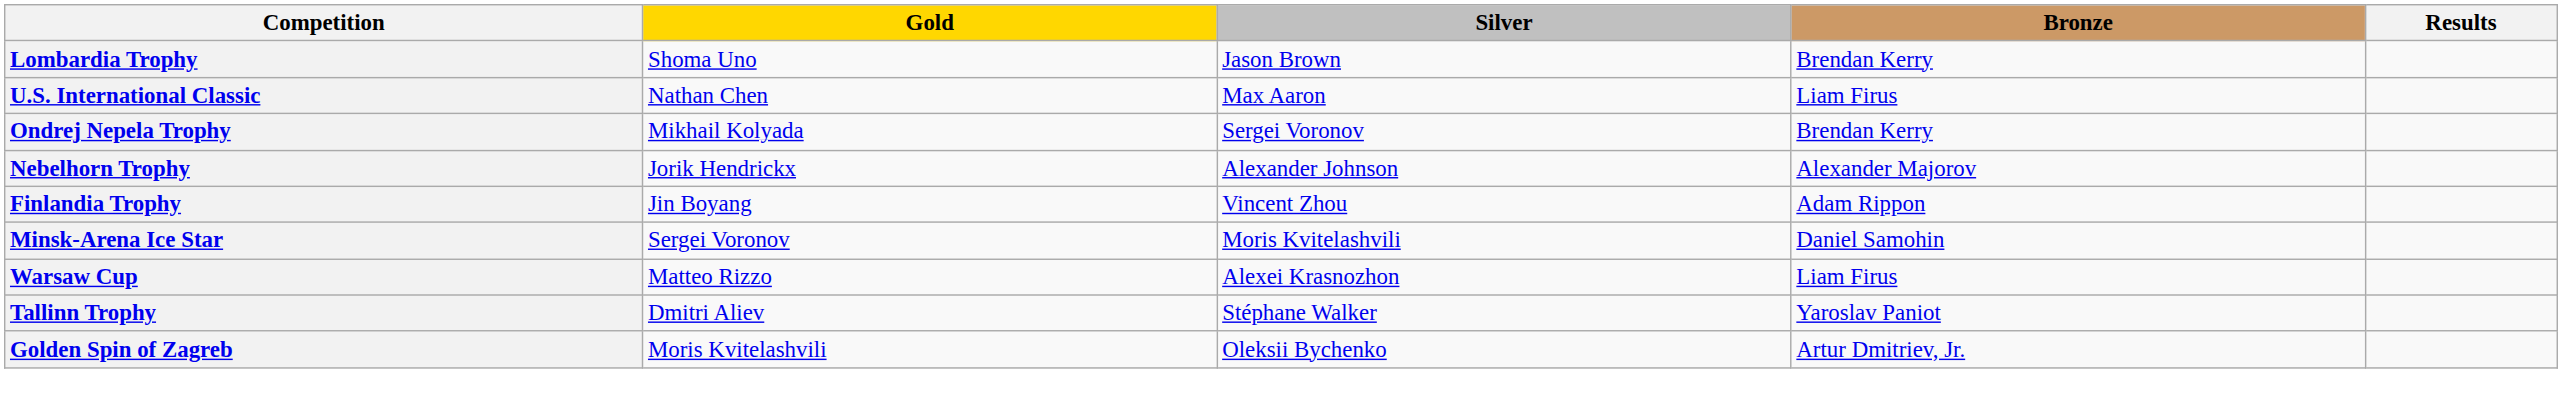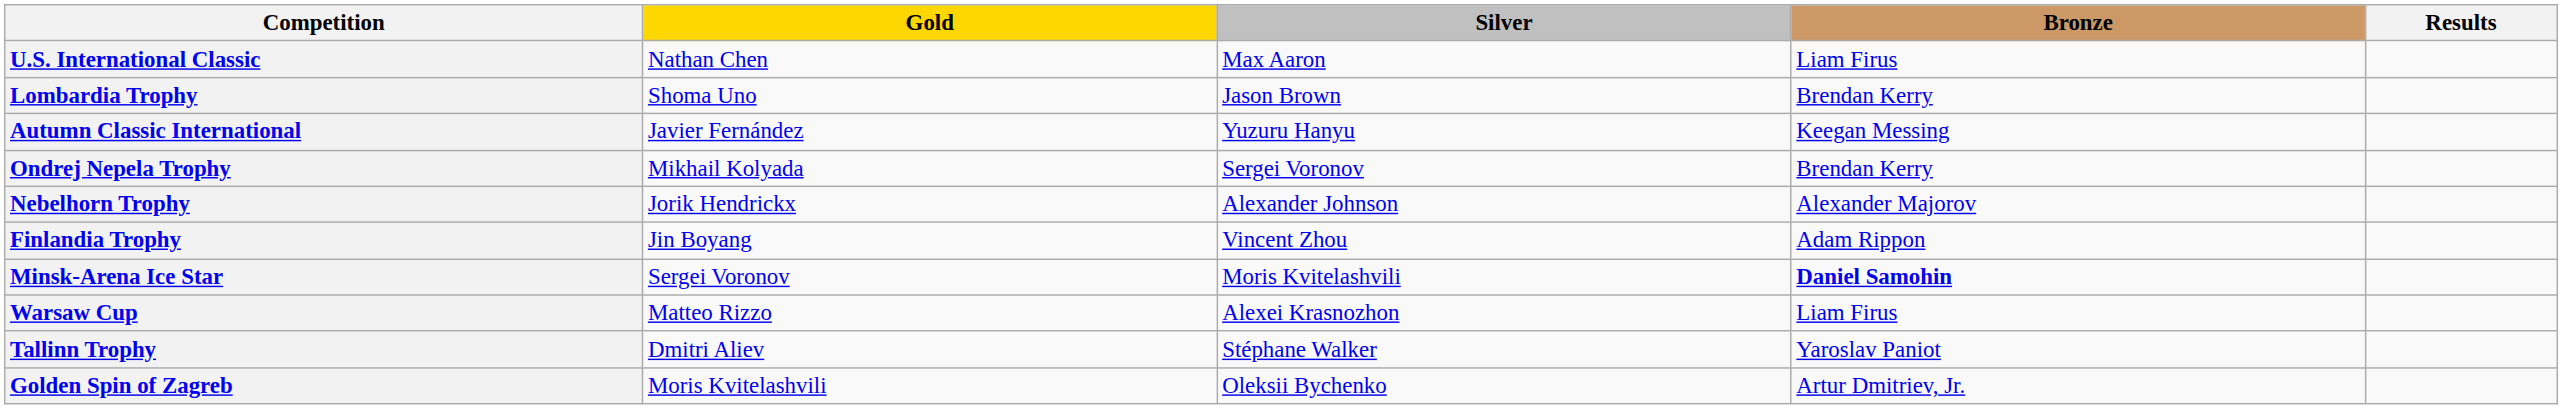rows swapped: U.S. International Classic <-> Lombardia Trophy
+ row: Autumn Classic International | Javier Fernández | Yuzuru Hanyu | Keegan Messing
Minsk-Arena Ice Star | Bronze: normal -> bold
